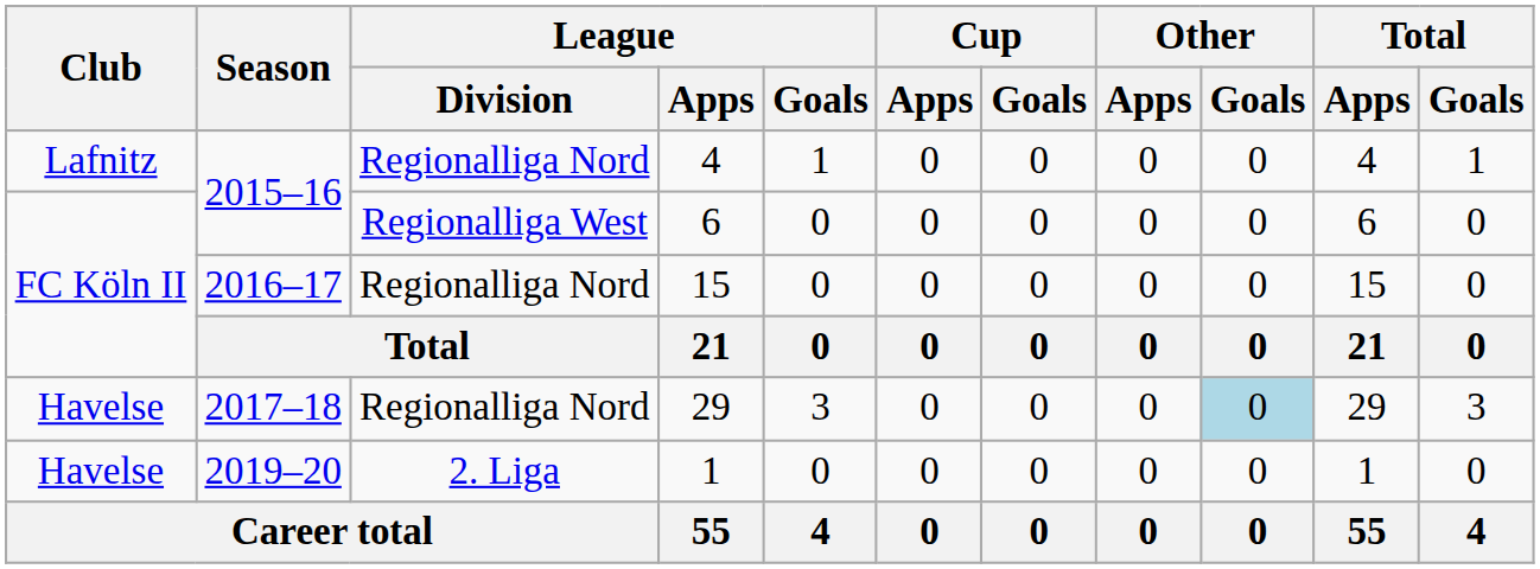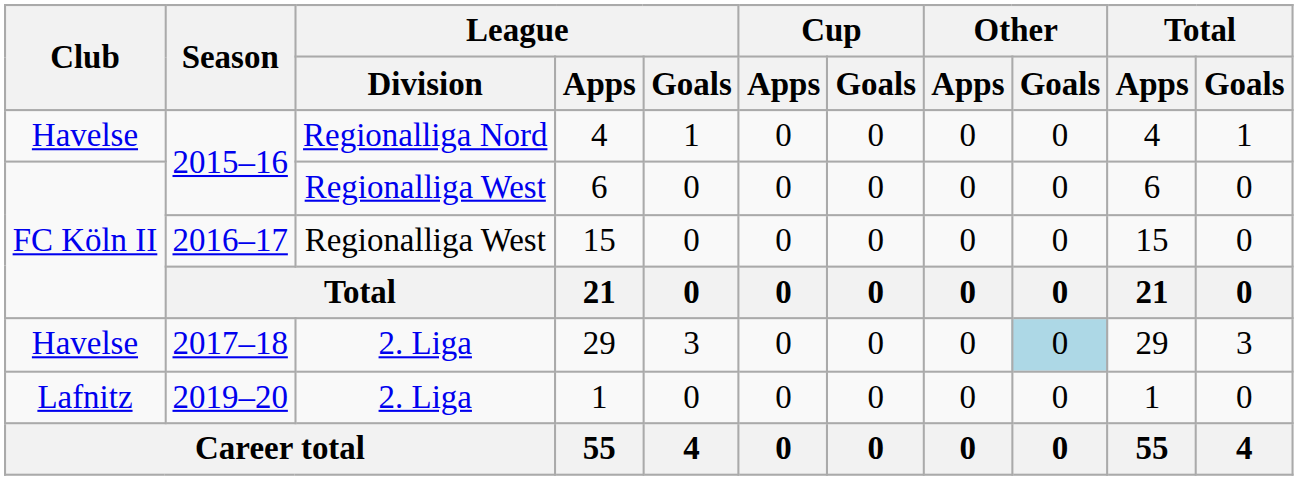row 3 | Club: Lafnitz -> Havelse
row 5 | League / Division: Regionalliga Nord -> Regionalliga West
row 7 | League / Division: Regionalliga Nord -> 2. Liga
row 8 | Club: Havelse -> Lafnitz
